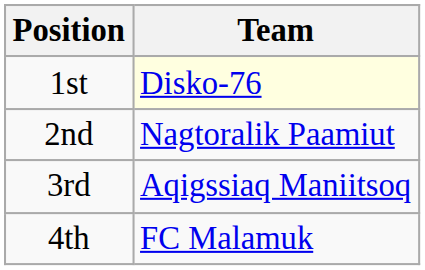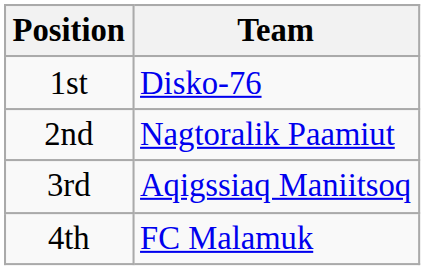1st | Team: lightyellow background -> no background
